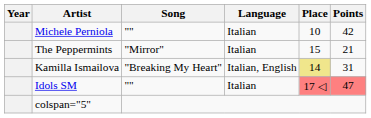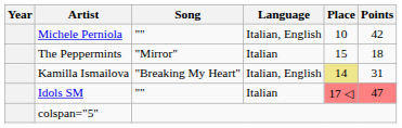Michele Perniola | Language: Italian -> Italian, English
The Peppermints | Points: 21 -> 18
